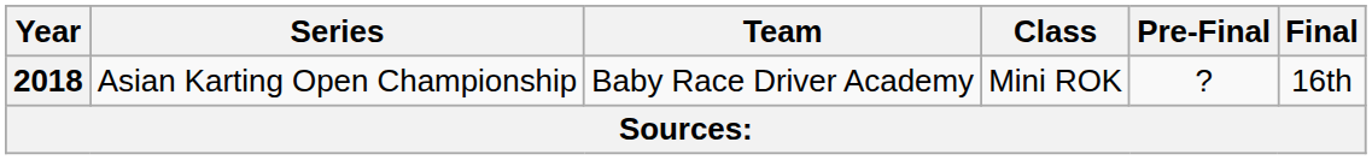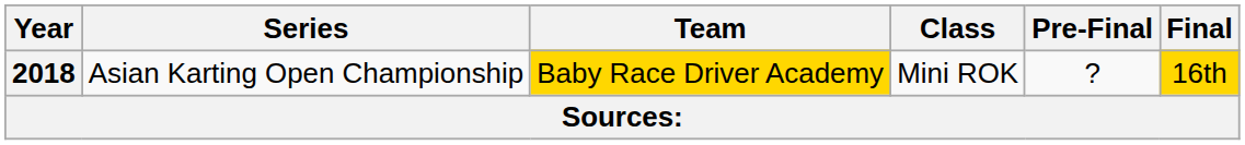2018 | Team: no background -> gold background
2018 | Final: no background -> gold background
